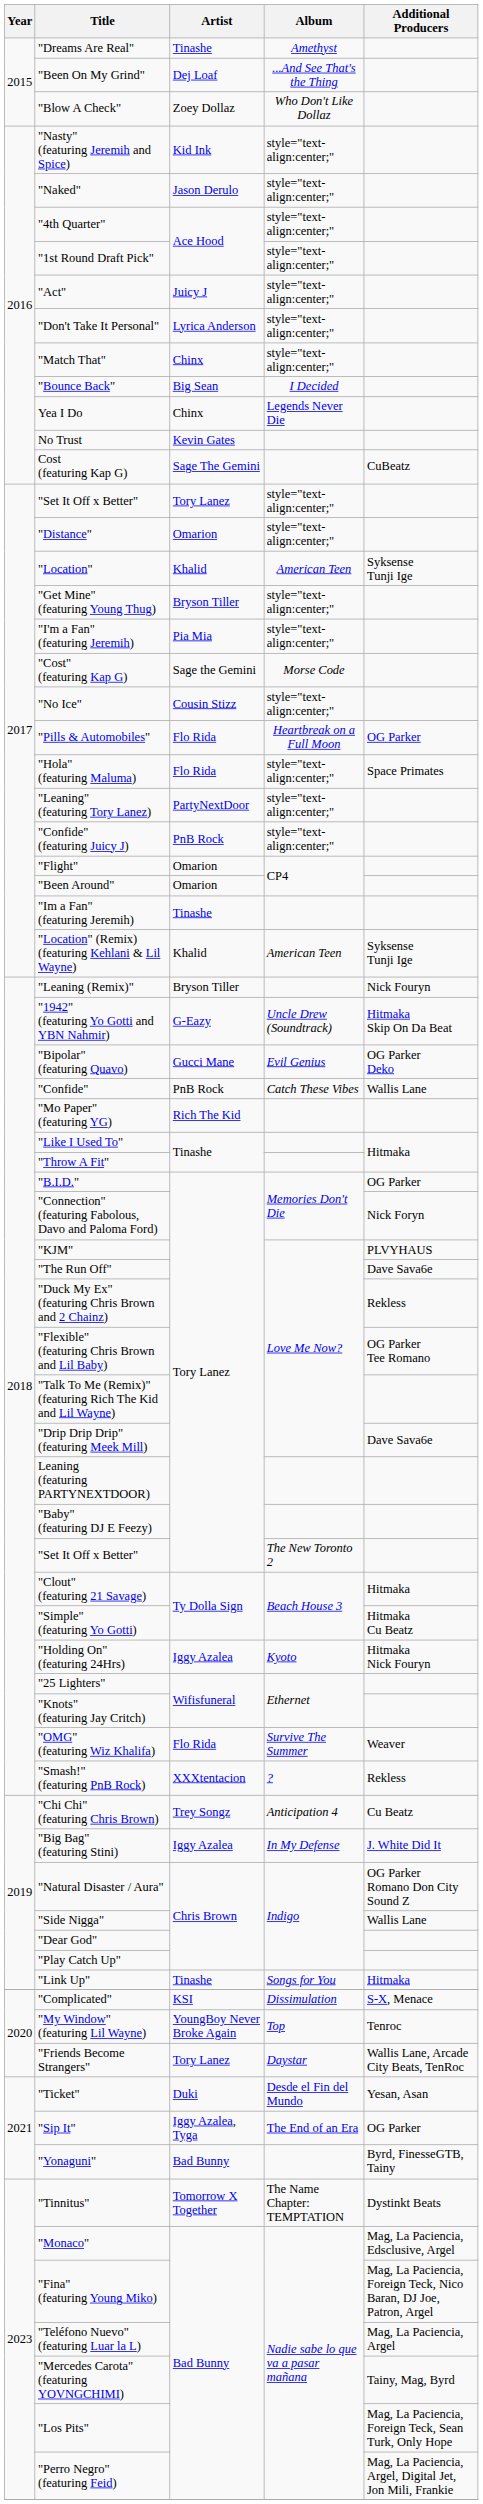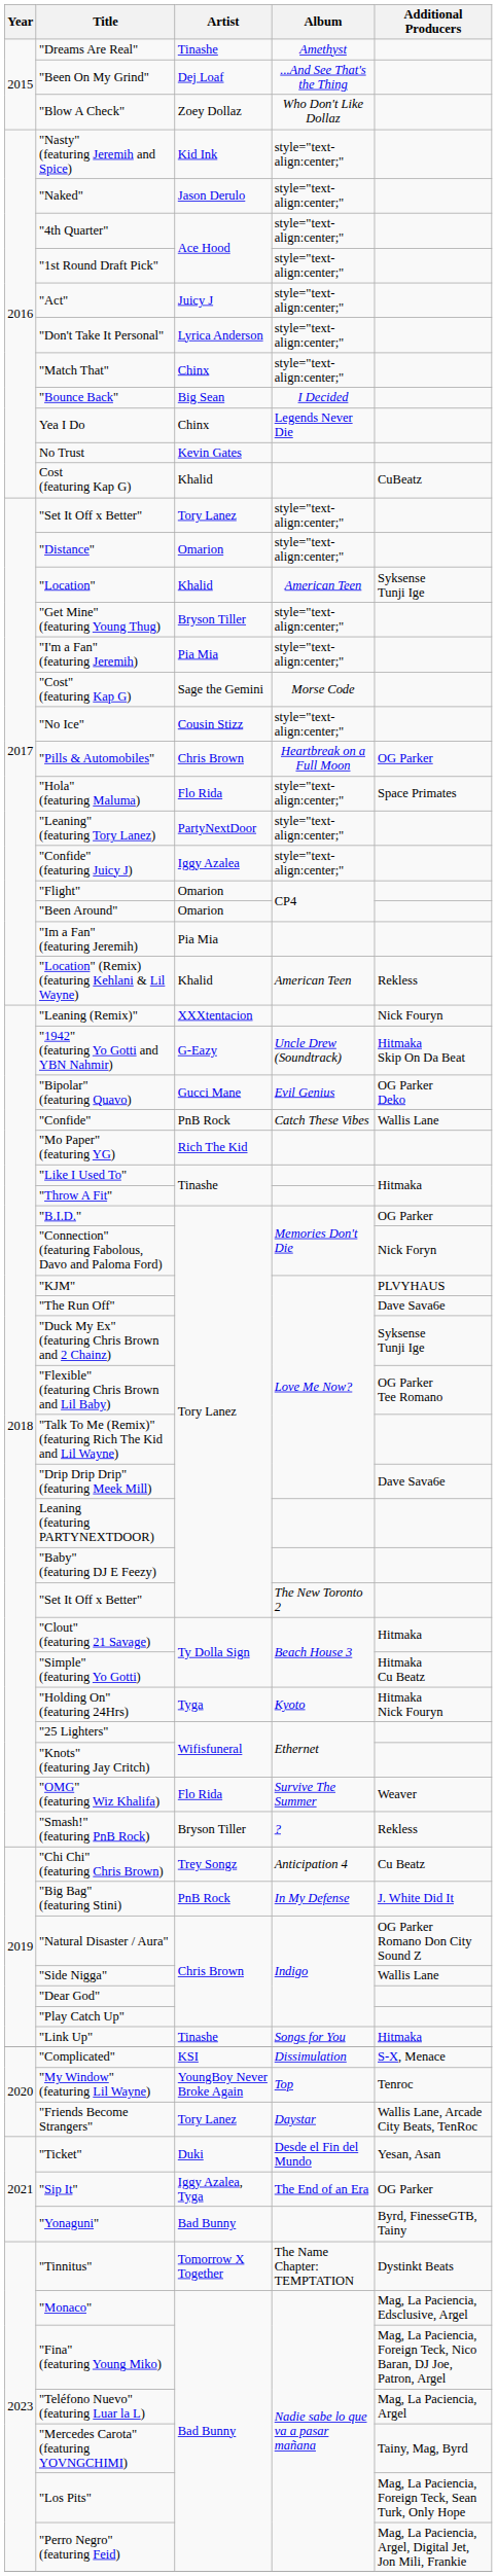Cost (featuring Kap G) | Artist: Sage The Gemini -> Khalid
"Pills & Automobiles" | Artist: Flo Rida -> Chris Brown
"Confide" (featuring Juicy J) | Artist: PnB Rock -> Iggy Azalea
"Im a Fan" (featuring Jeremih) | Artist: Tinashe -> Pia Mia
"Location" (Remix) (featuring Kehlani & Lil Wayne) | Additional Producers: Syksense Tunji Ige -> Rekless
"Leaning (Remix)" | Artist: Bryson Tiller -> XXXtentacion
"Duck My Ex" (featuring Chris Brown and 2 Chainz) | Additional Producers: Rekless -> Syksense Tunji Ige
"Holding On" (featuring 24Hrs) | Artist: Iggy Azalea -> Tyga
"Smash!" (featuring PnB Rock) | Artist: XXXtentacion -> Bryson Tiller
"Big Bag" (featuring Stini) | Artist: Iggy Azalea -> PnB Rock
